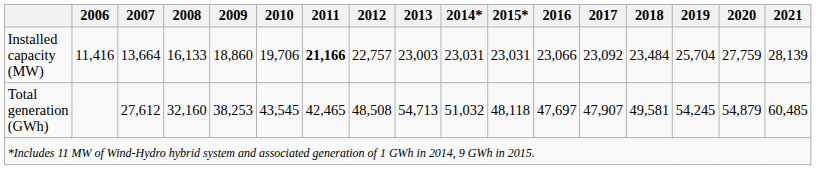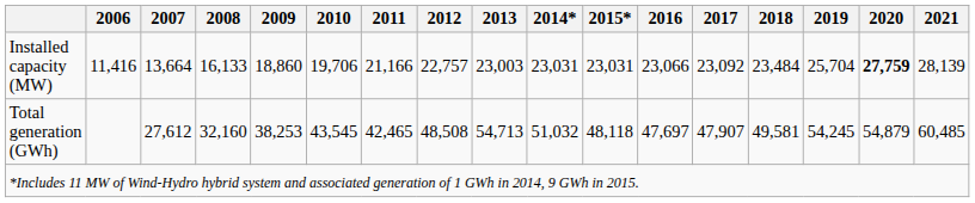Installed capacity (MW) | 2011: bold -> normal
Installed capacity (MW) | 2020: normal -> bold
